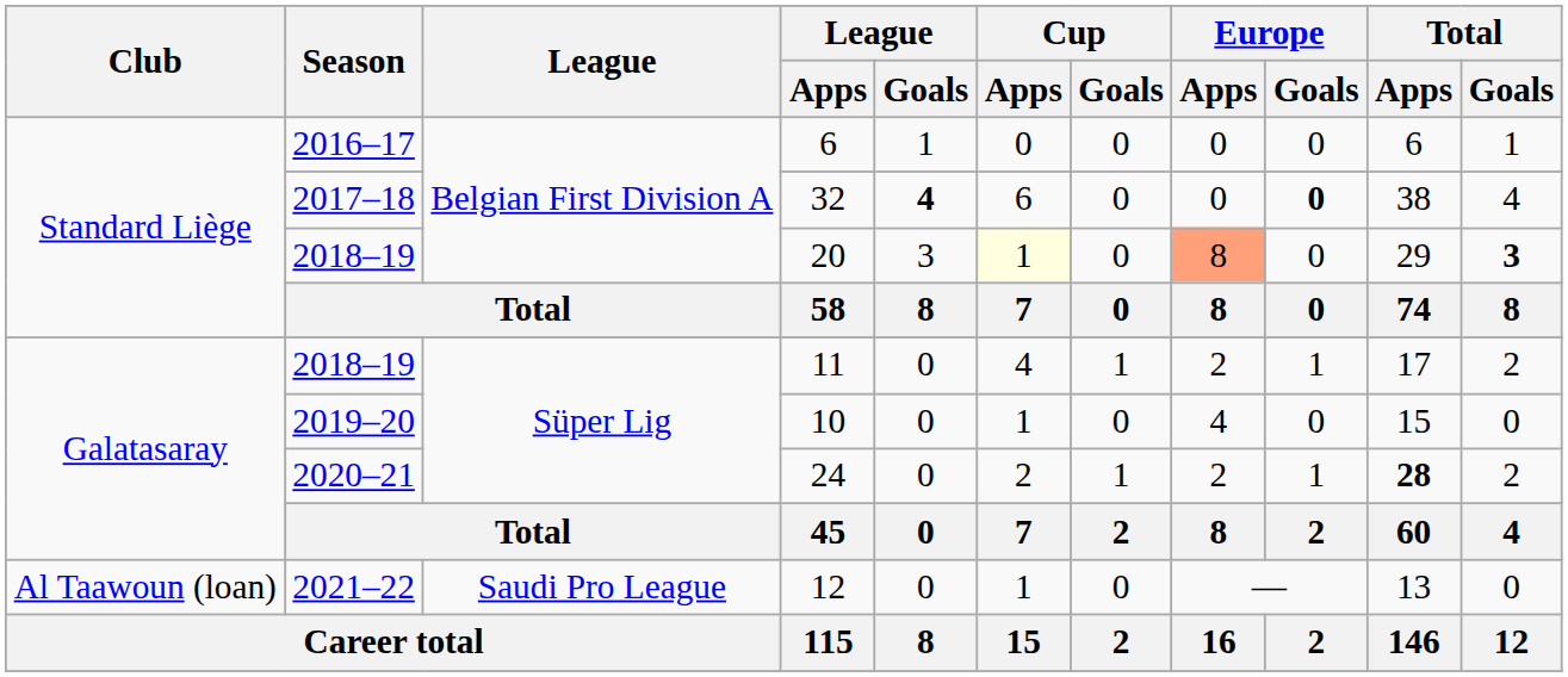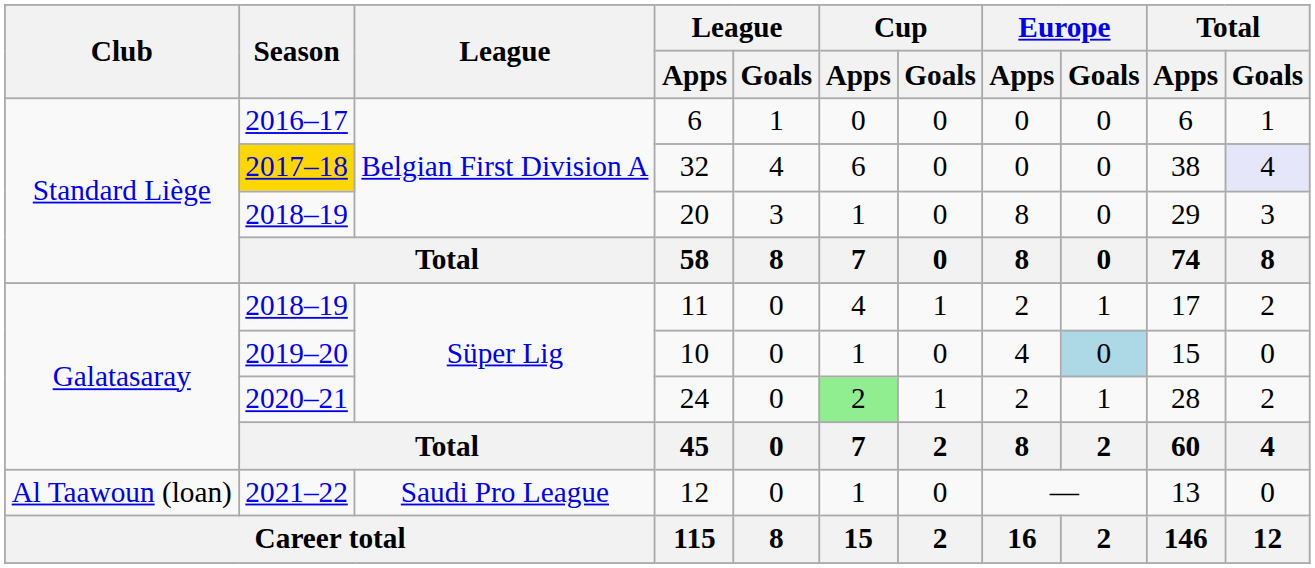32 | Season: no background -> gold background
32 | League / Goals: bold -> normal
32 | Europe / Goals: bold -> normal
32 | Total / Goals: no background -> lavender background
20 | Cup / Apps: lightyellow background -> no background
20 | Europe / Apps: lightsalmon background -> no background
20 | Total / Goals: bold -> normal
10 | Europe / Goals: no background -> lightblue background
24 | Cup / Apps: no background -> lightgreen background
24 | Total / Apps: bold -> normal
